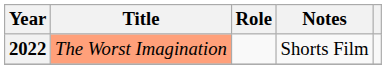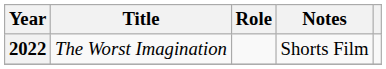2022 | Title: lightsalmon background -> no background
